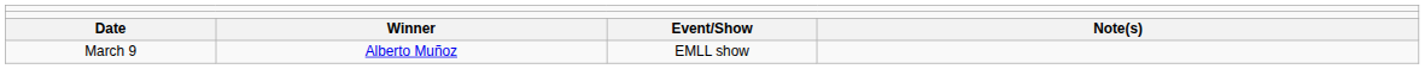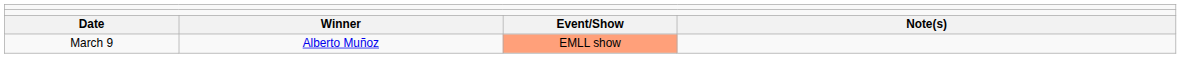March 9 | column 3: no background -> lightsalmon background
